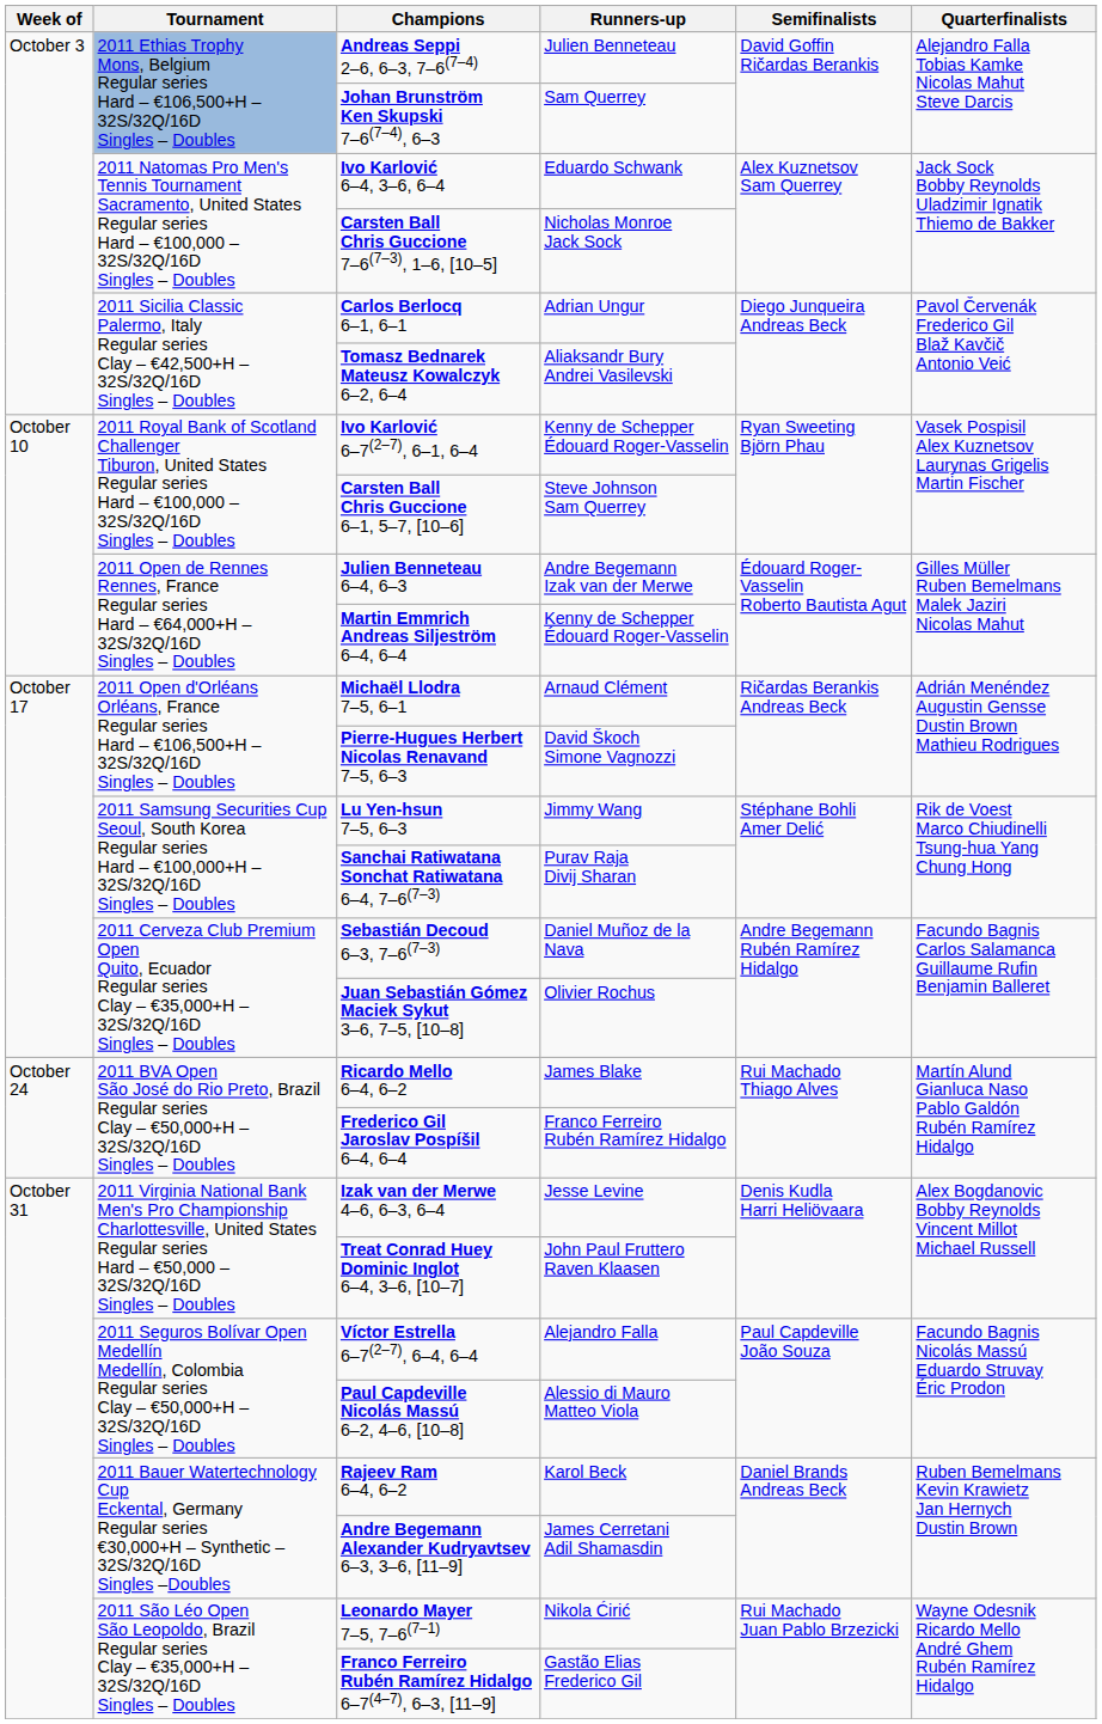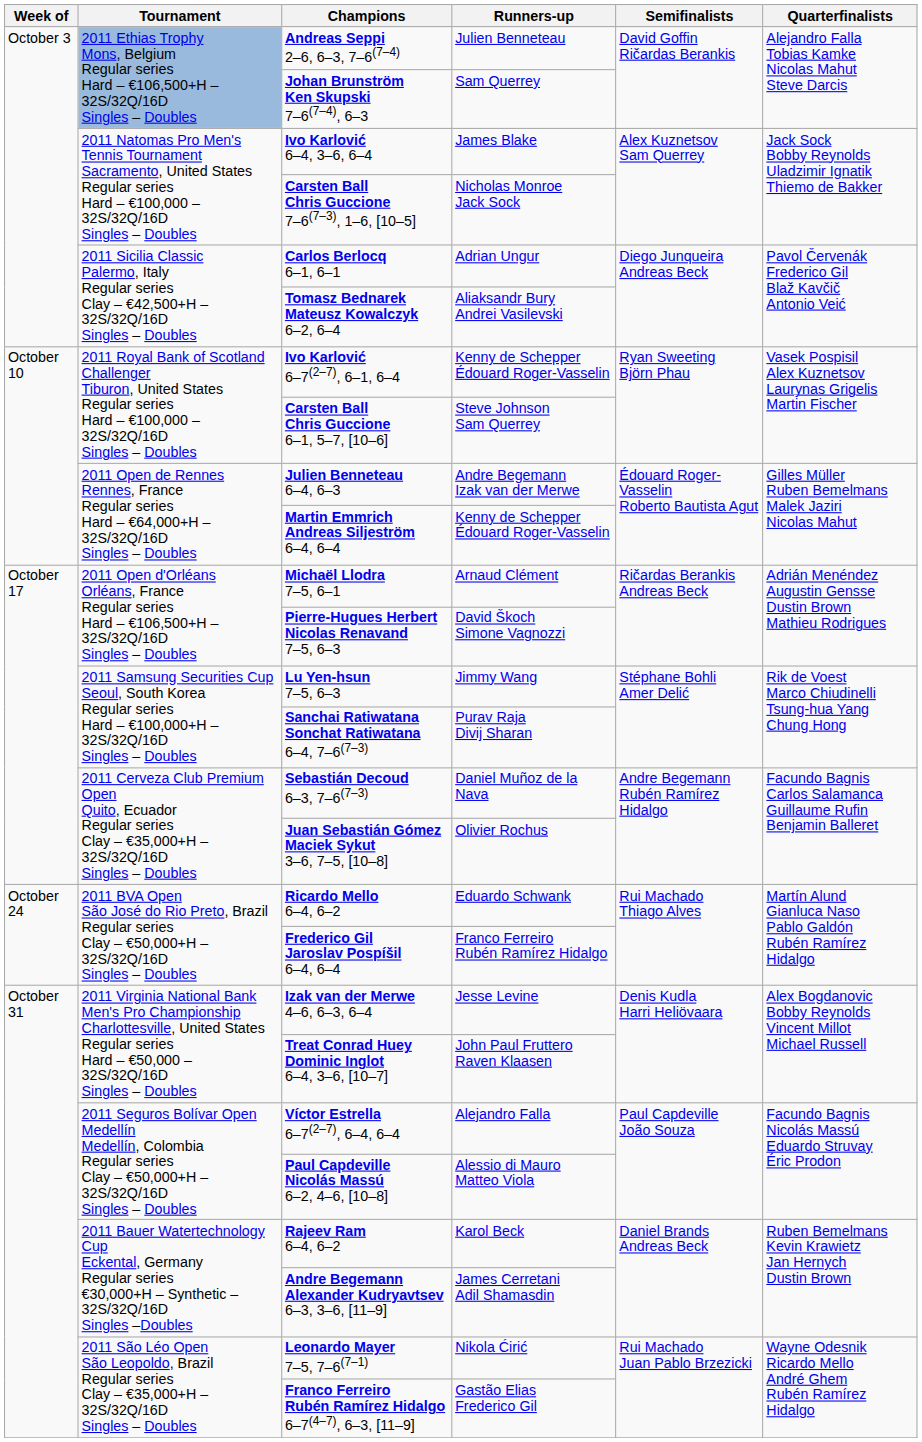Ivo Karlović 6–4, 3–6, 6–4 | Runners-up: Eduardo Schwank -> James Blake
Ricardo Mello 6–4, 6–2 | Runners-up: James Blake -> Eduardo Schwank
